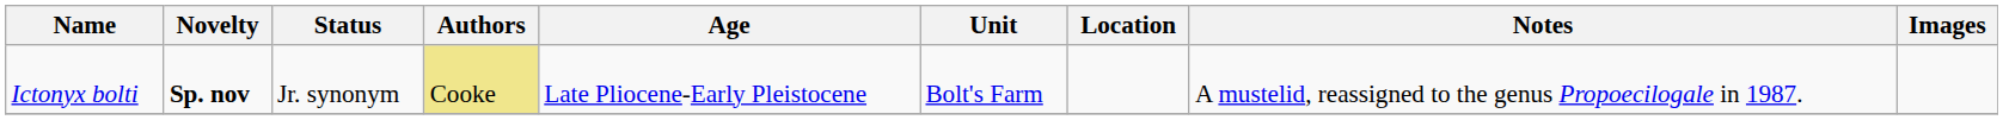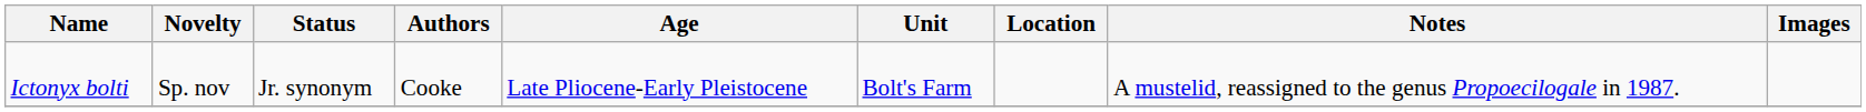Ictonyx bolti | Novelty: bold -> normal
Ictonyx bolti | Authors: khaki background -> no background
